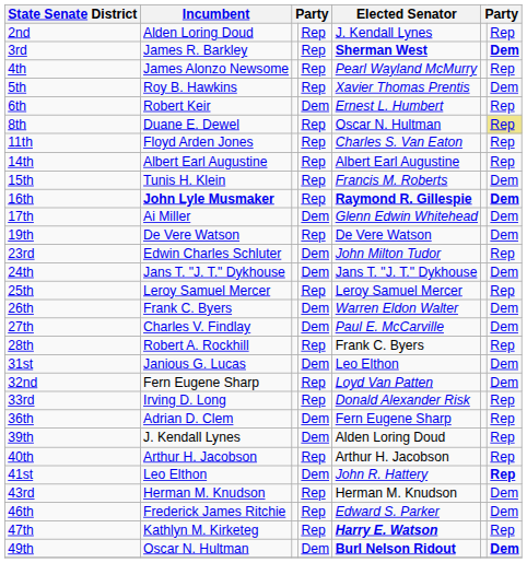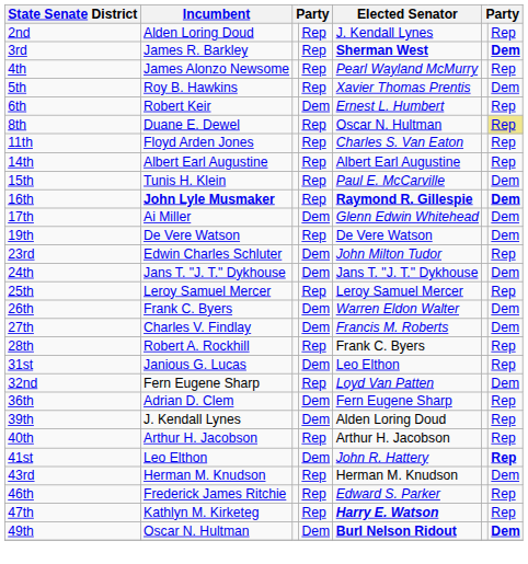15th | Elected Senator: Francis M. Roberts -> Paul E. McCarville
27th | Elected Senator: Paul E. McCarville -> Francis M. Roberts
31st | column 7: Dem -> Rep
- row: 33rd | Irving D. Long | Rep | Donald Alexander Risk | Rep
46th | column 7: Dem -> Rep
